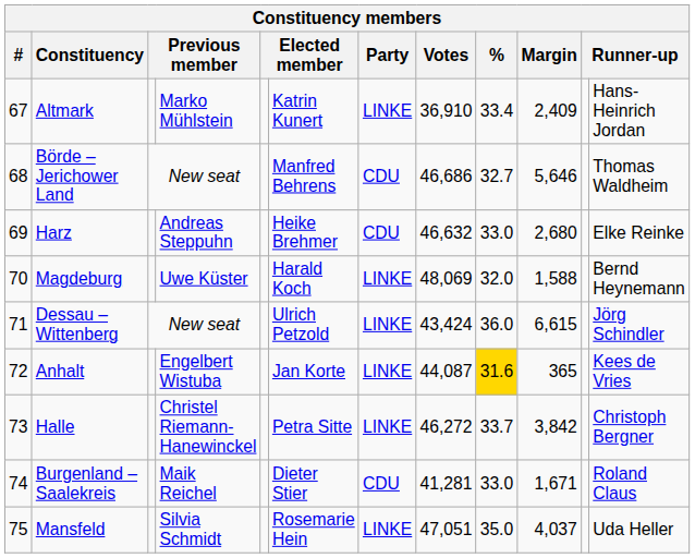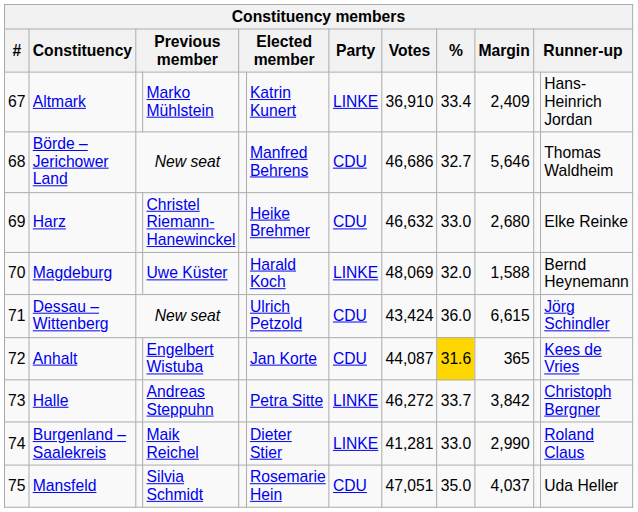Harz | column 4: Andreas Steppuhn -> Christel Riemann-Hanewinckel
Dessau – Wittenberg | Party: LINKE -> CDU
Anhalt | Party: LINKE -> CDU
Halle | column 4: Christel Riemann-Hanewinckel -> Andreas Steppuhn
Burgenland – Saalekreis | Party: CDU -> LINKE
Burgenland – Saalekreis | Margin: 1,671 -> 2,990
Mansfeld | Party: LINKE -> CDU
